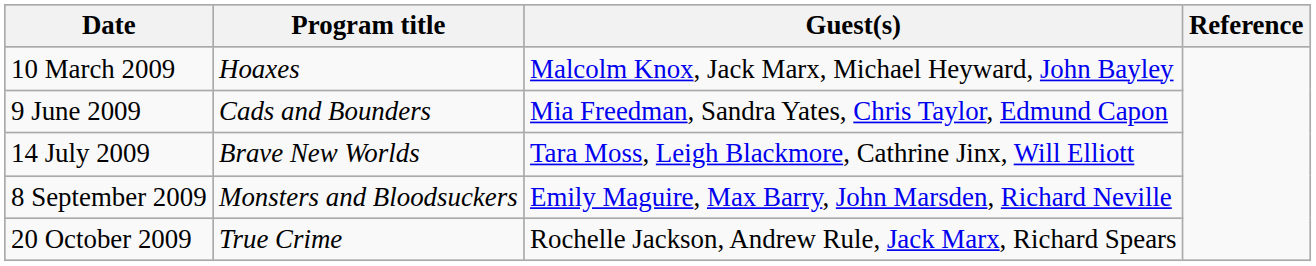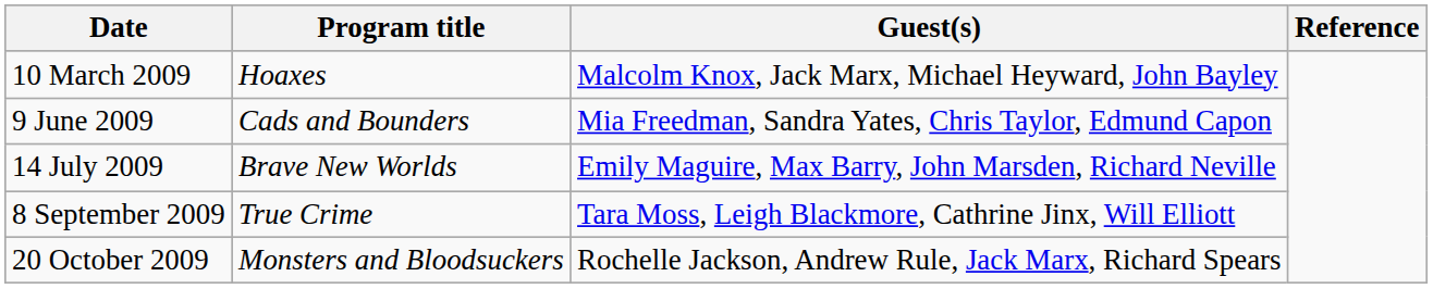14 July 2009 | Guest(s): Tara Moss, Leigh Blackmore, Cathrine Jinx, Will Elliott -> Emily Maguire, Max Barry, John Marsden, Richard Neville
8 September 2009 | Program title: Monsters and Bloodsuckers -> True Crime
8 September 2009 | Guest(s): Emily Maguire, Max Barry, John Marsden, Richard Neville -> Tara Moss, Leigh Blackmore, Cathrine Jinx, Will Elliott
20 October 2009 | Program title: True Crime -> Monsters and Bloodsuckers
